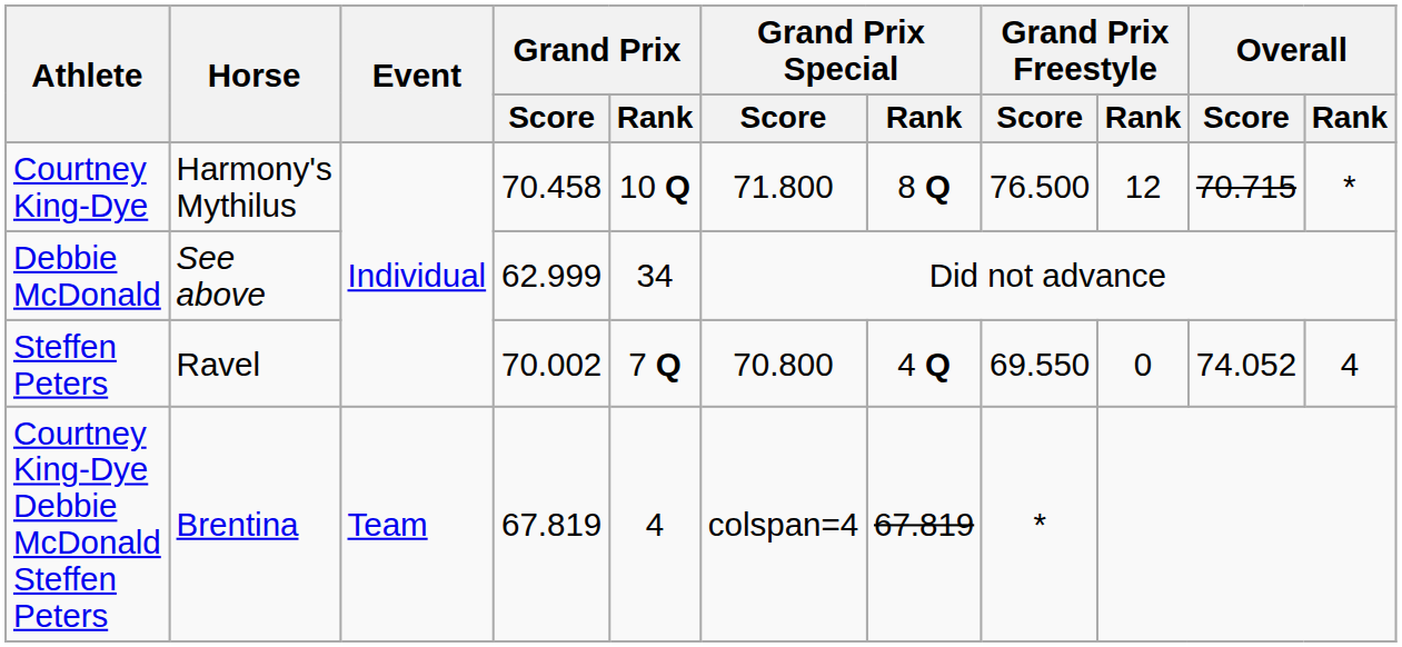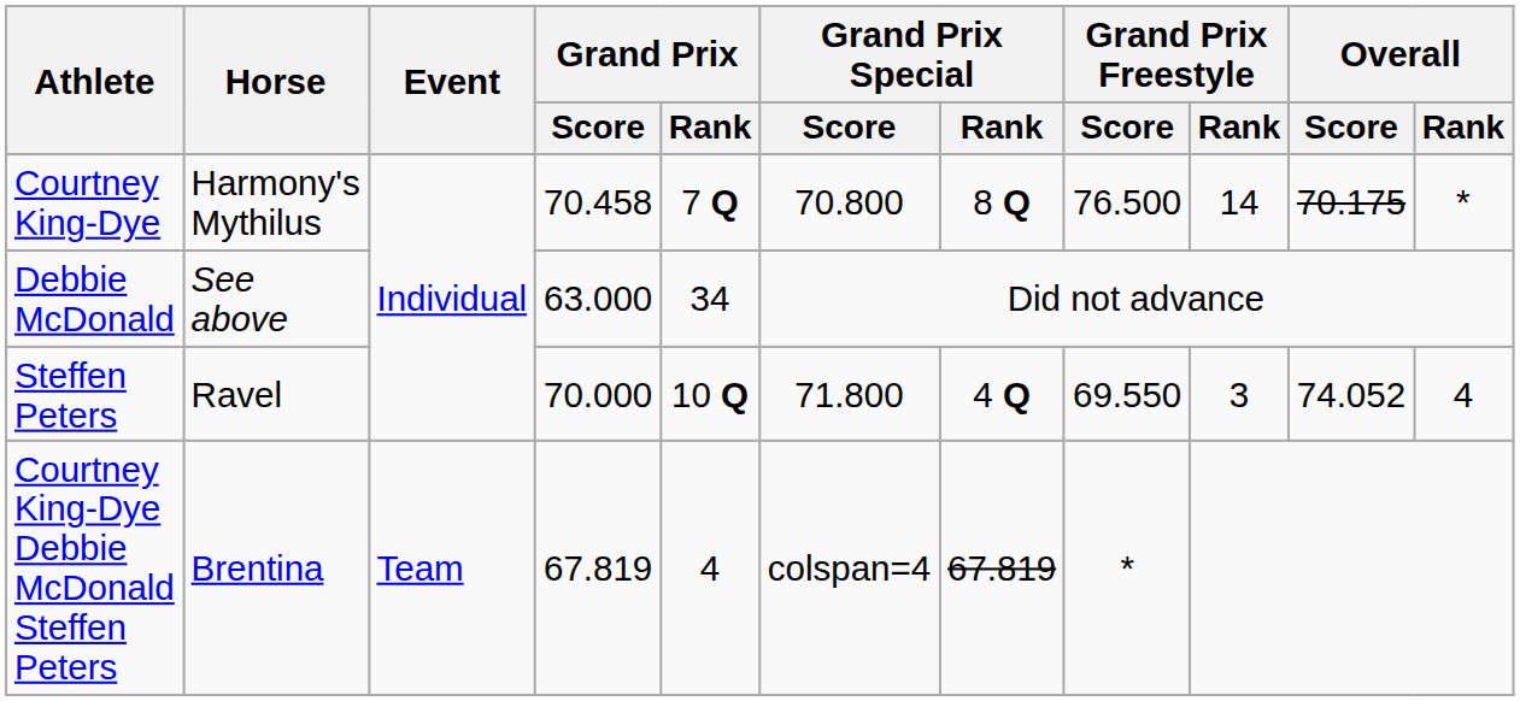Courtney King-Dye | Grand Prix / Rank: 10 Q -> 7 Q
Courtney King-Dye | Grand Prix Special / Score: 71.800 -> 70.800
Courtney King-Dye | Grand Prix Freestyle / Rank: 12 -> 14
Courtney King-Dye | Overall / Score: 70.715 -> 70.175
Debbie McDonald | Grand Prix / Score: 62.999 -> 63.000
Steffen Peters | Grand Prix / Score: 70.002 -> 70.000
Steffen Peters | Grand Prix / Rank: 7 Q -> 10 Q
Steffen Peters | Grand Prix Special / Score: 70.800 -> 71.800
Steffen Peters | Grand Prix Freestyle / Rank: 0 -> 3
